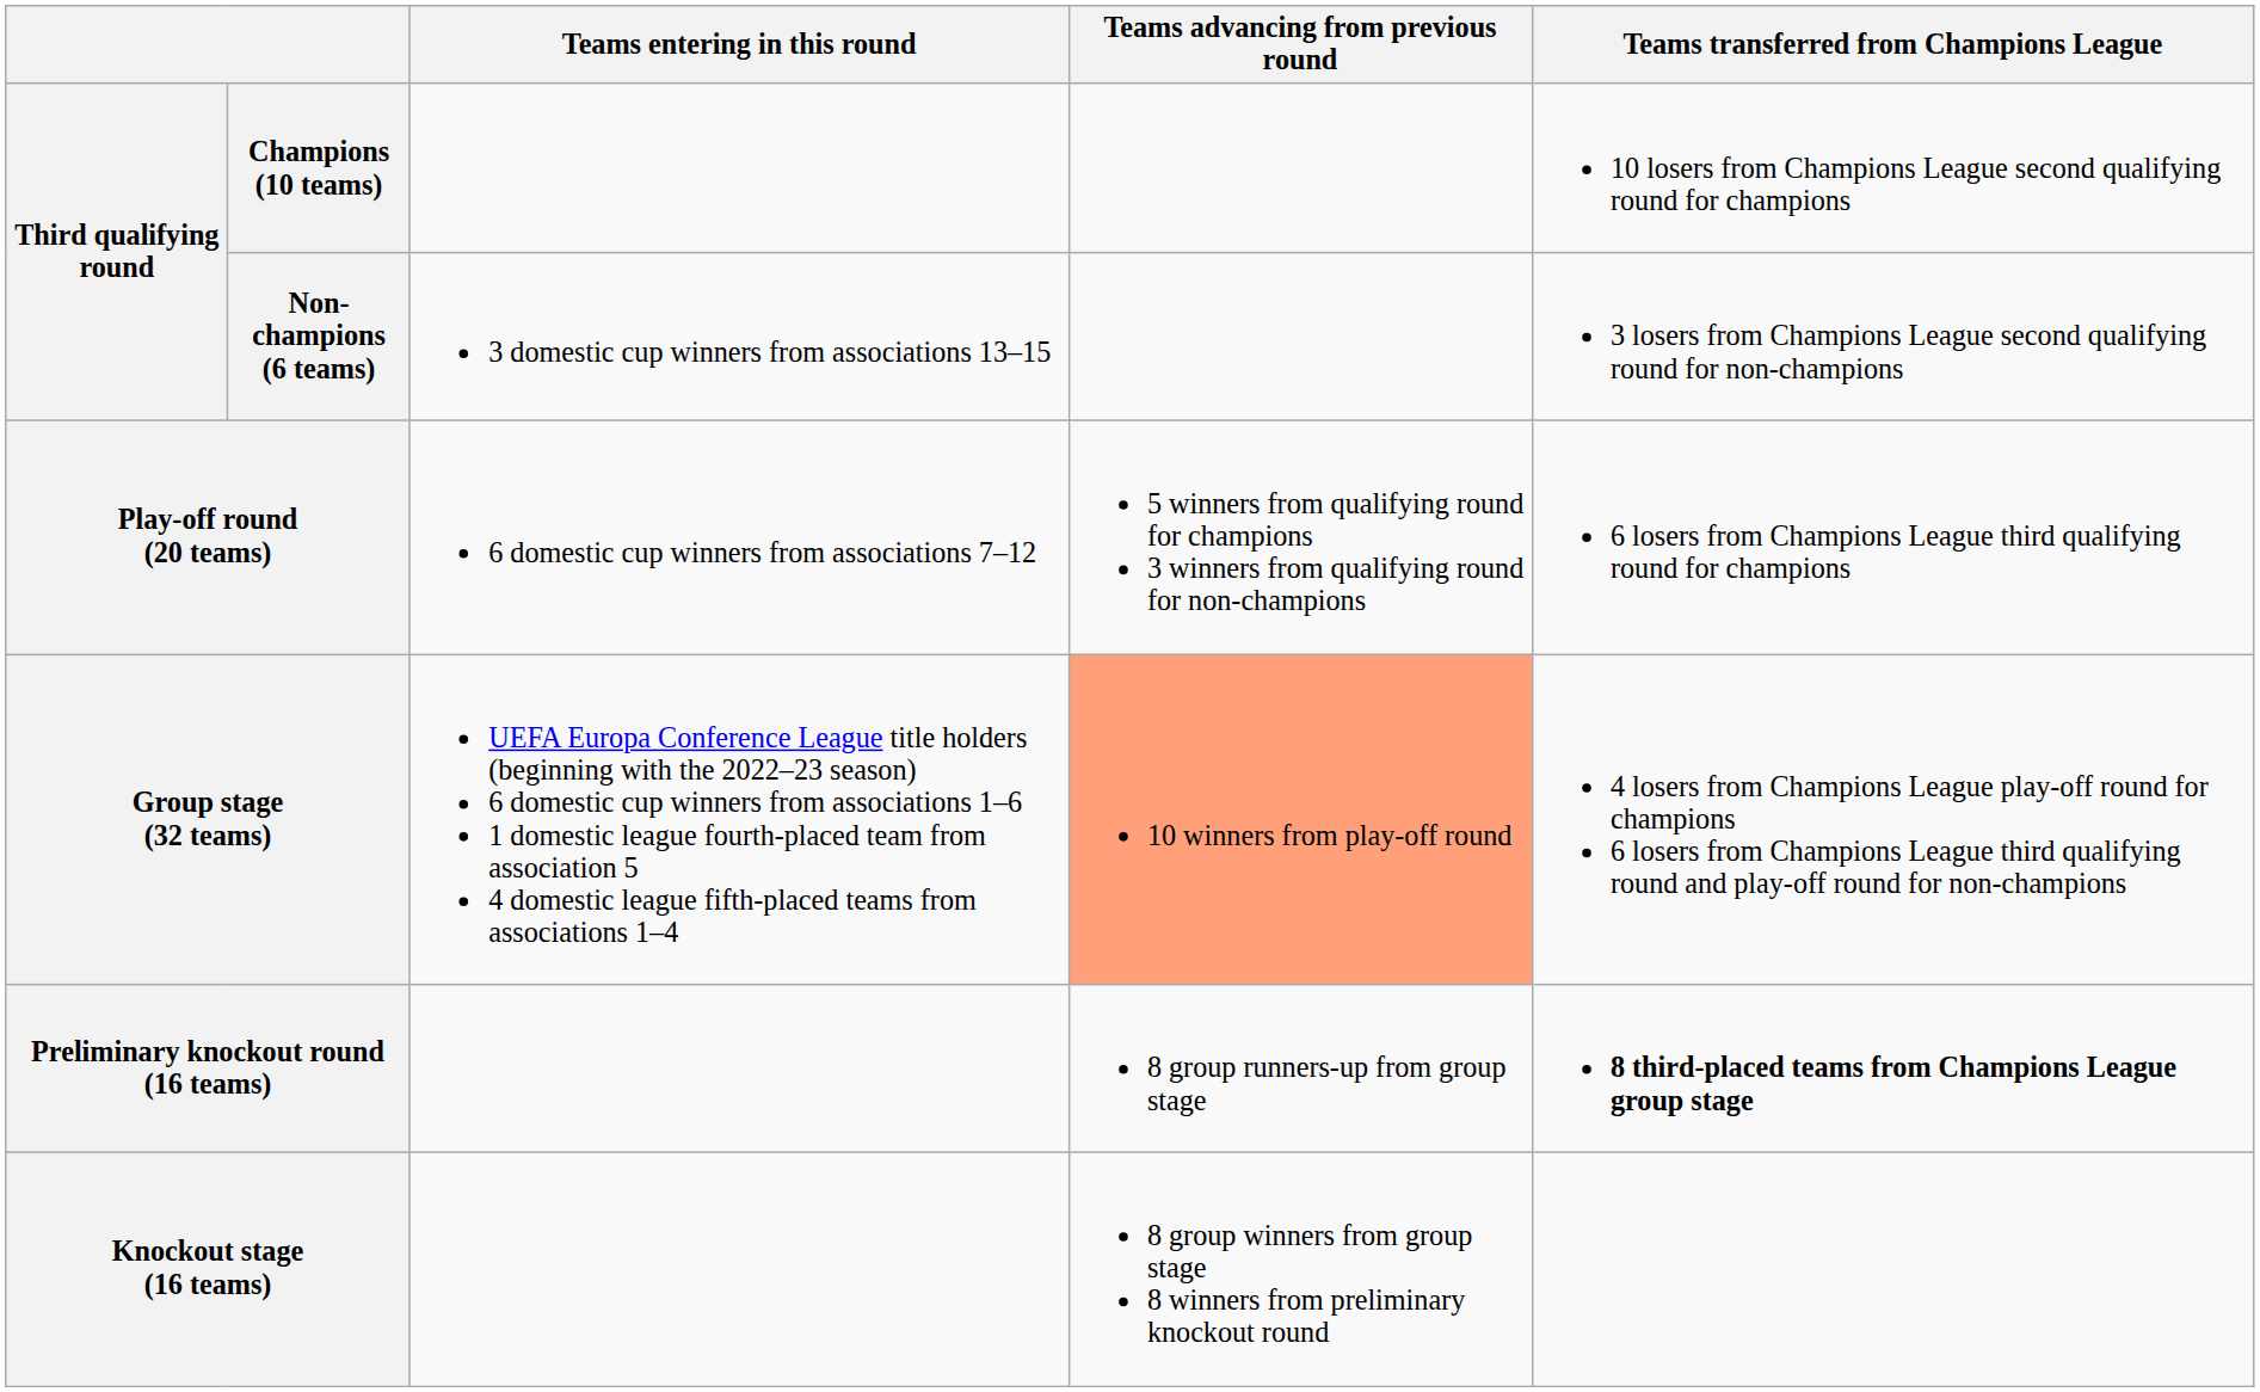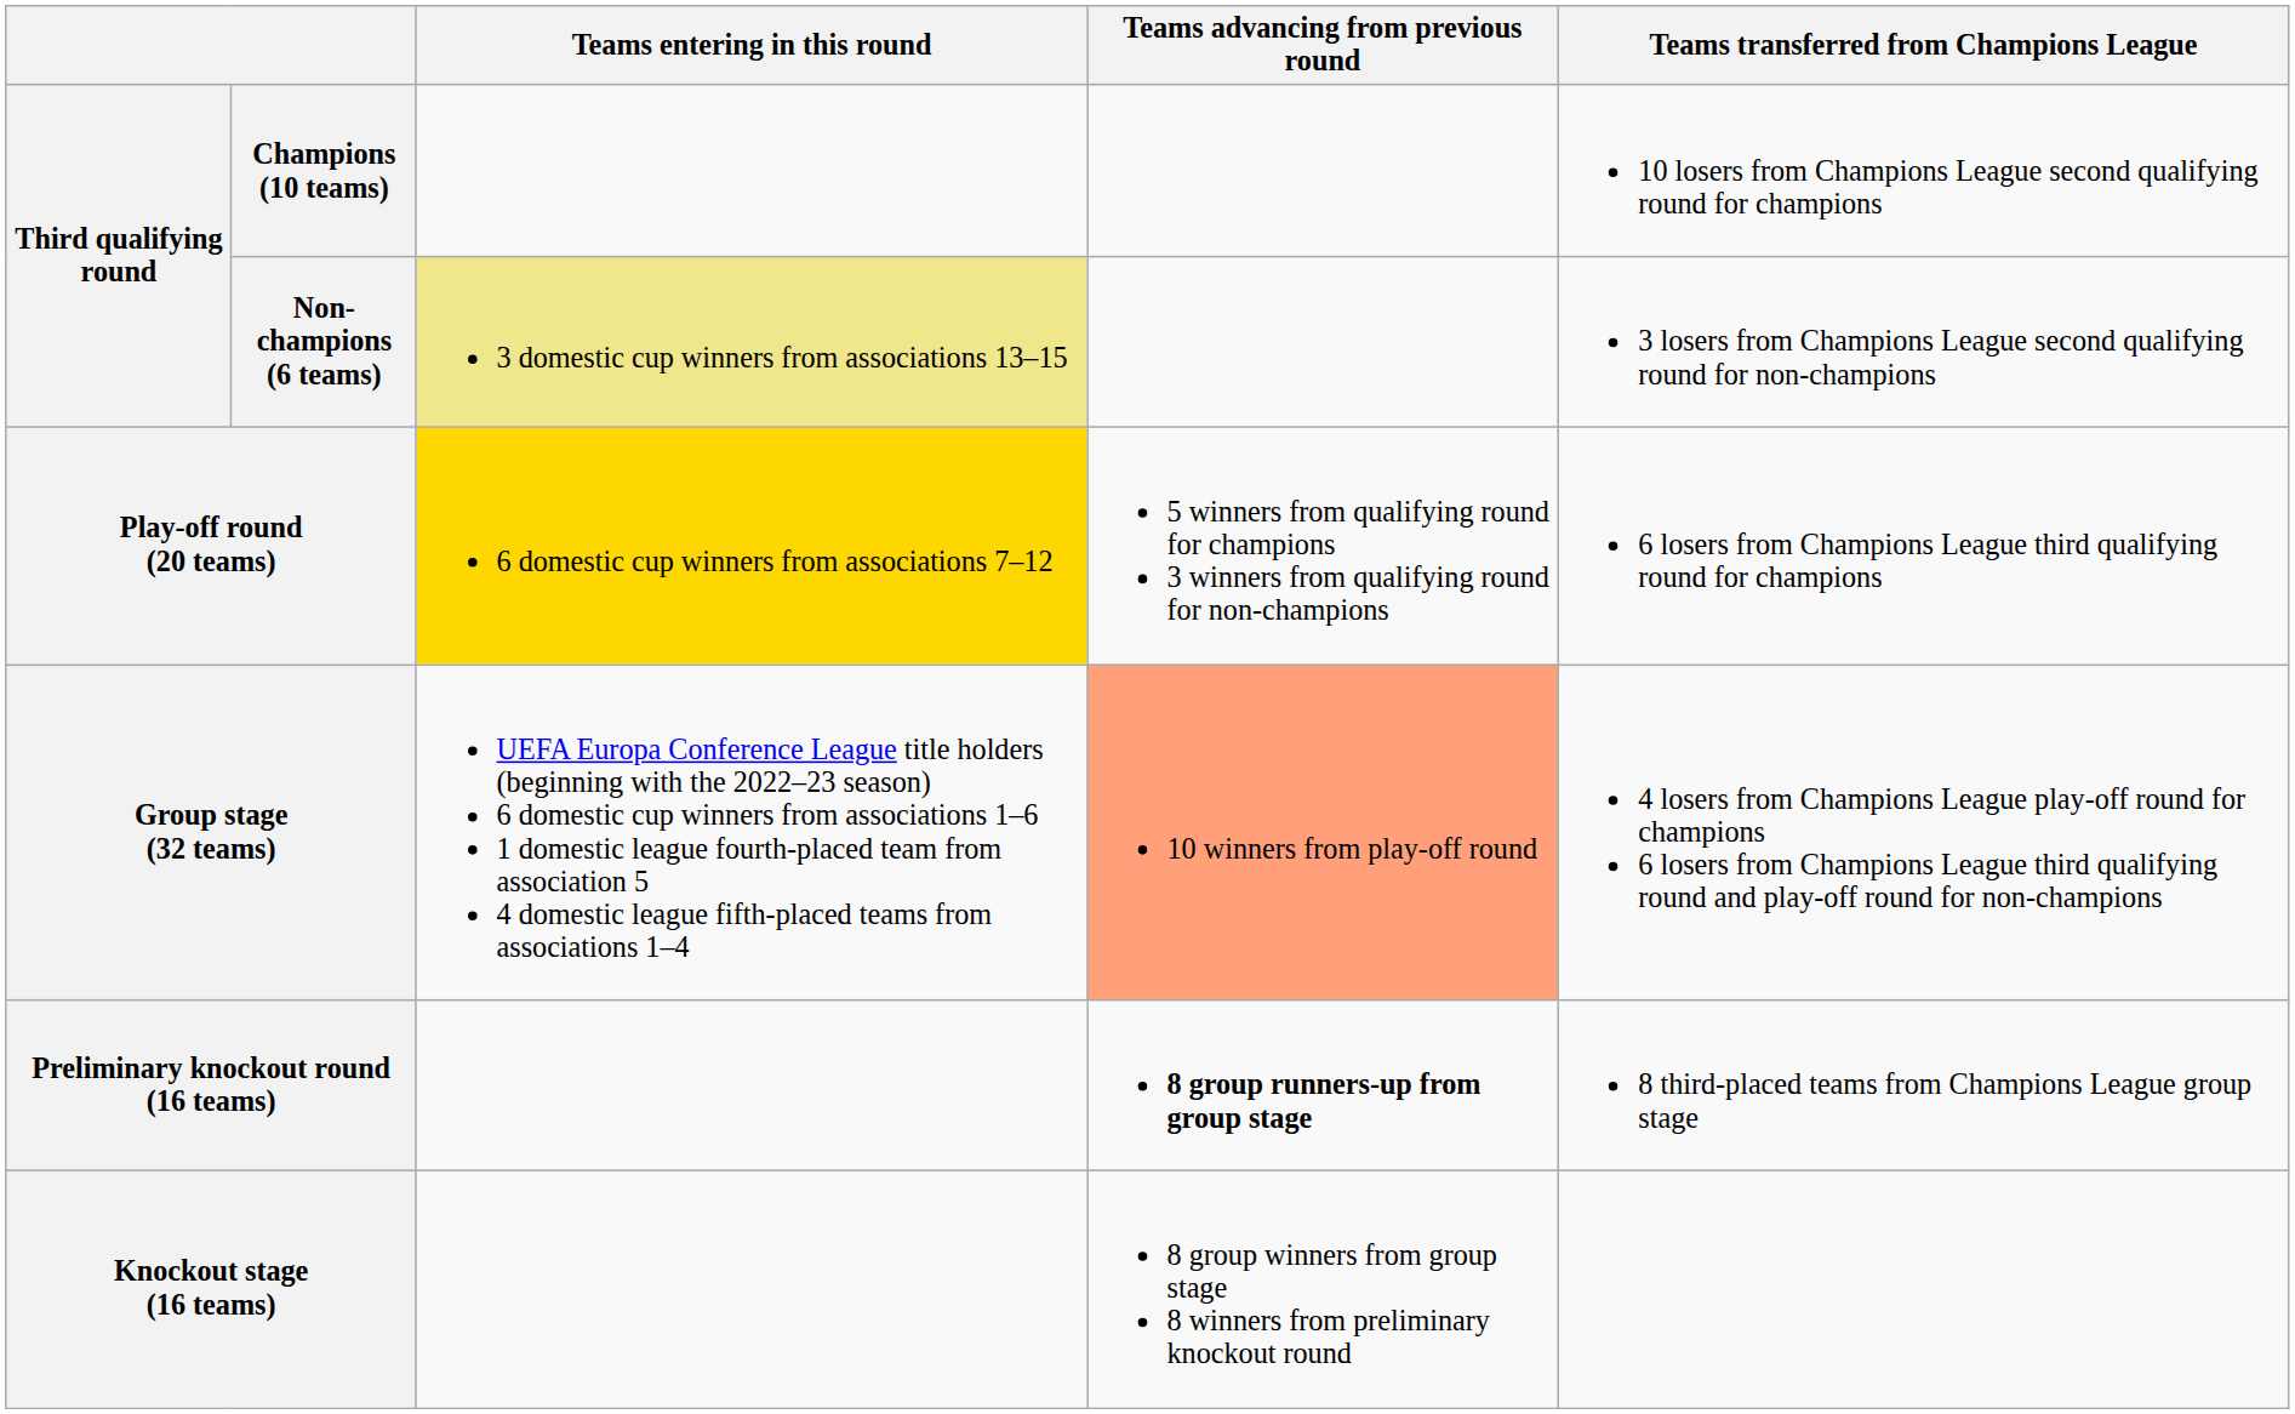Non-champions (6 teams) | Teams entering in this round: no background -> khaki background
Play-off round (20 teams) | Teams entering in this round: no background -> gold background
Preliminary knockout round (16 teams) | Teams advancing from previous round: normal -> bold
Preliminary knockout round (16 teams) | Teams transferred from Champions League: bold -> normal
